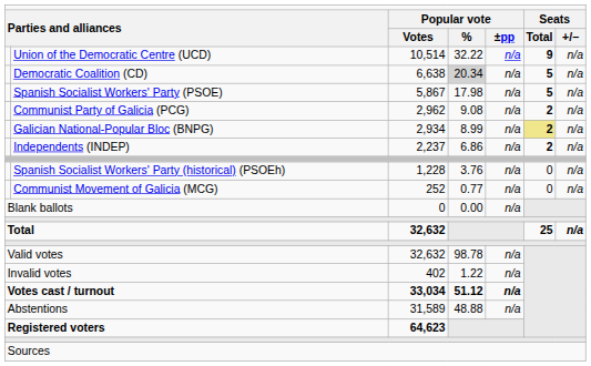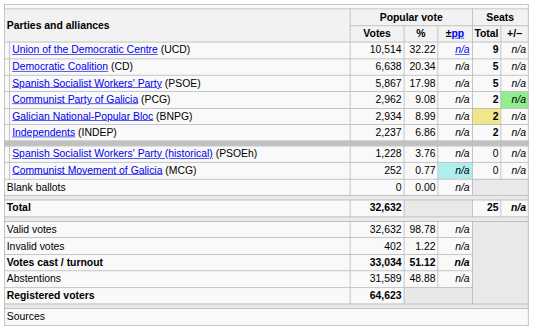Democratic Coalition (CD) | column 4: lightgrey background -> no background
Communist Party of Galicia (PCG) | column 7: no background -> lightgreen background
Communist Movement of Galicia (MCG) | column 5: no background -> paleturquoise background
